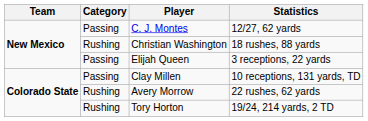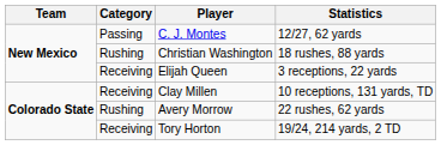Elijah Queen | Category: Passing -> Receiving
Clay Millen | Category: Passing -> Receiving
Tory Horton | Category: Rushing -> Receiving
